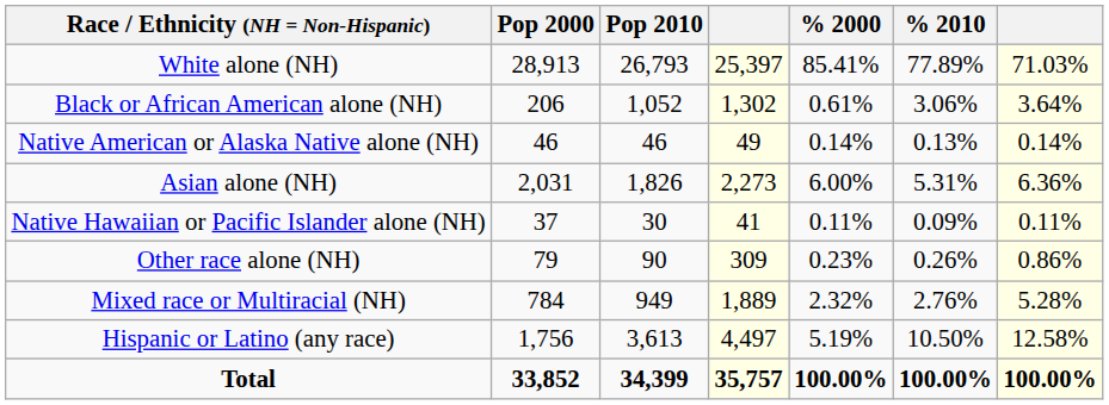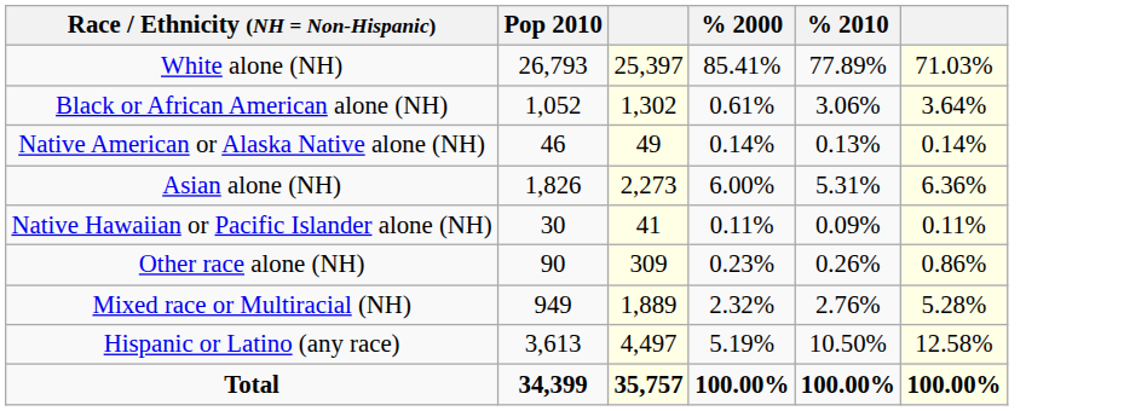- column: Pop 2000 | 28,913 | 206 | 46 | 2,031 | 37 | 79 | 784 | 1,756 | 33,852
